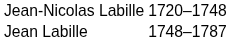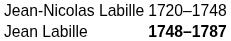Jean Labille | column 2: normal -> bold
